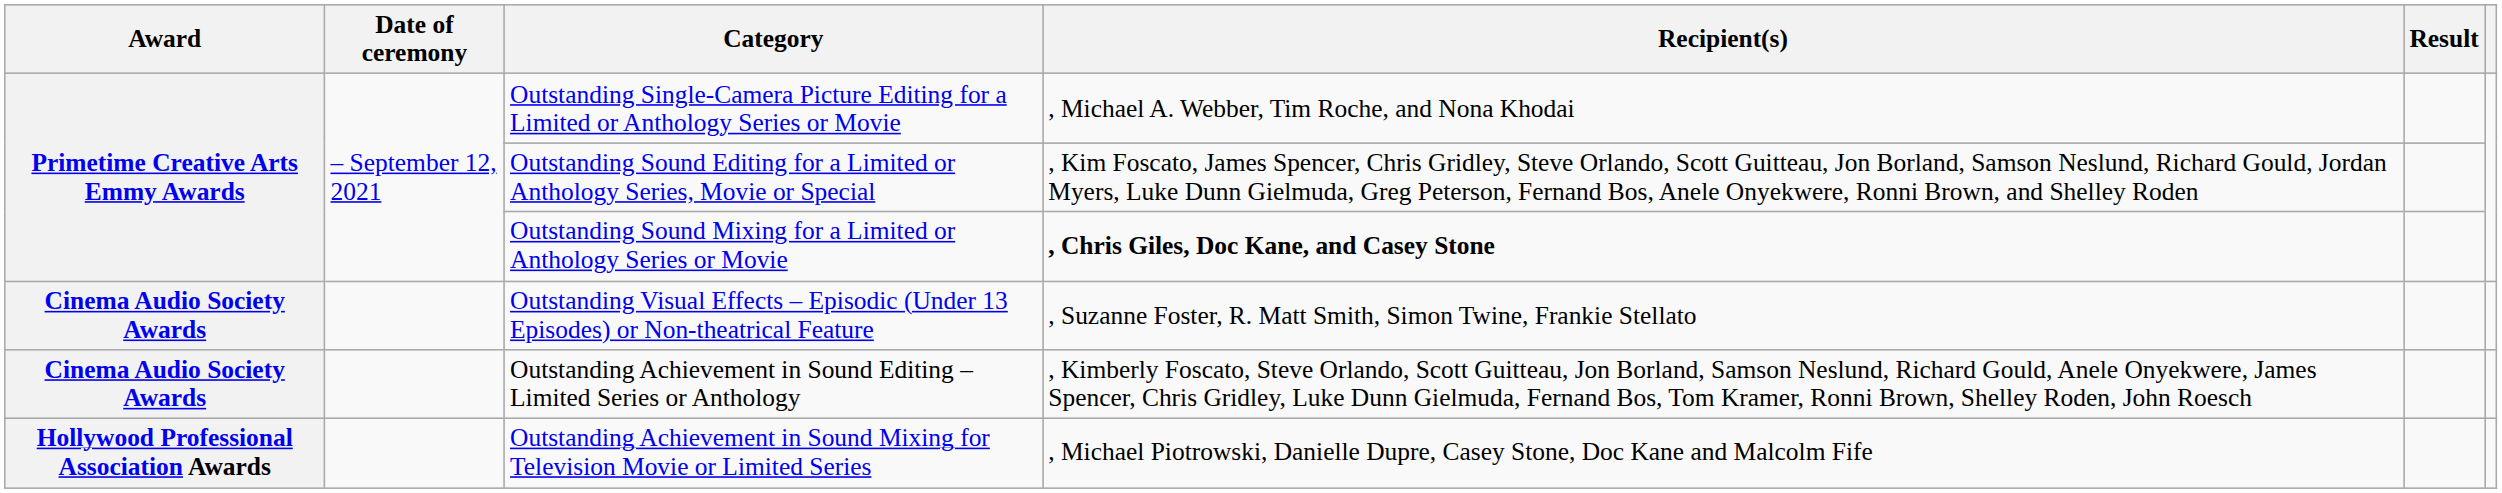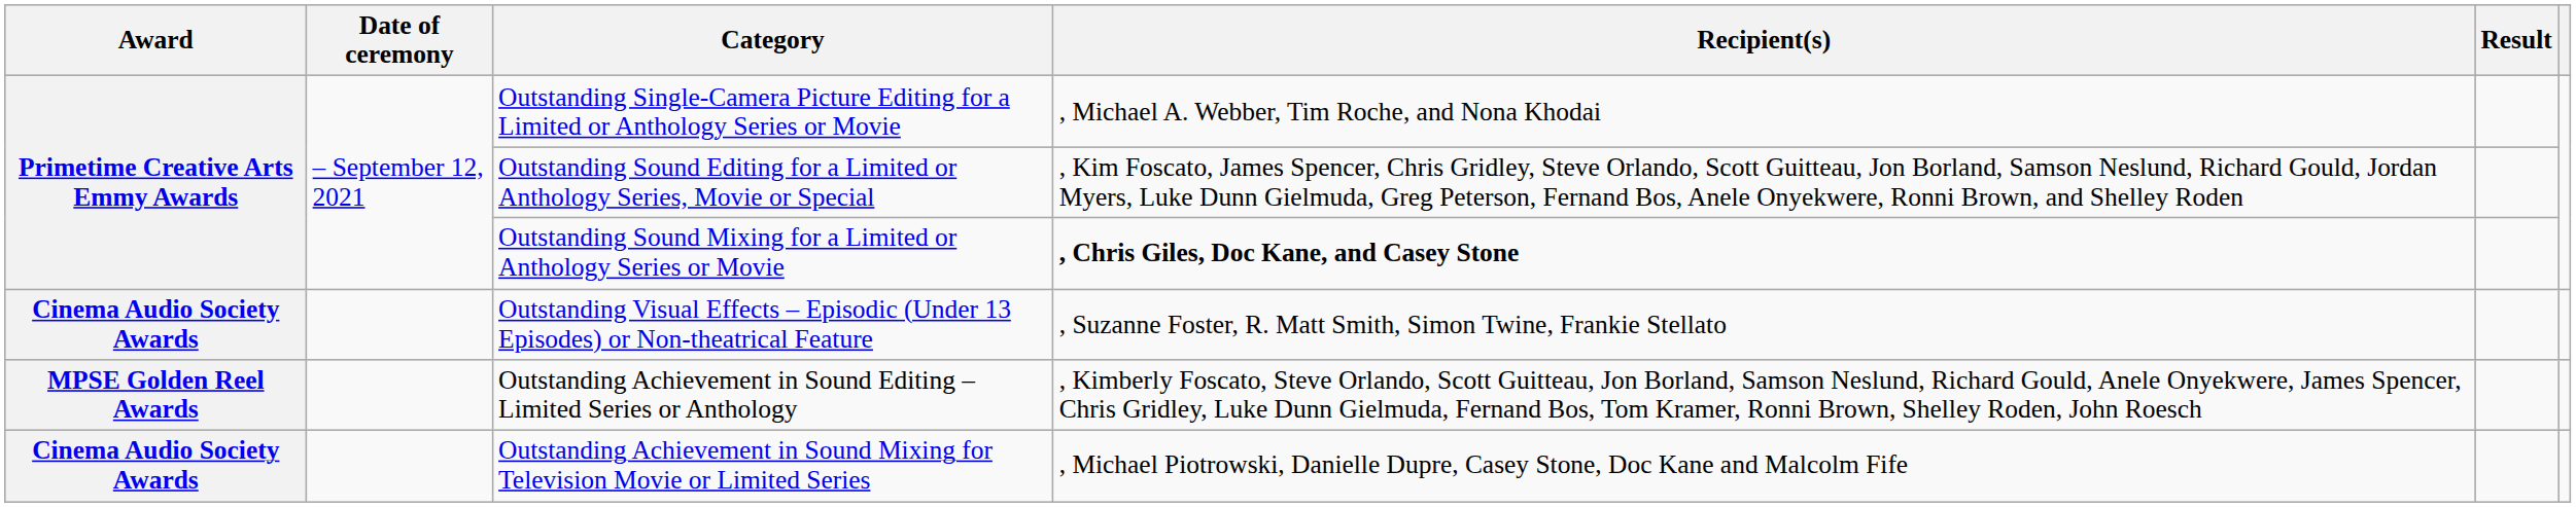row 6 | Award: Cinema Audio Society Awards -> MPSE Golden Reel Awards
row 7 | Award: Hollywood Professional Association Awards -> Cinema Audio Society Awards
